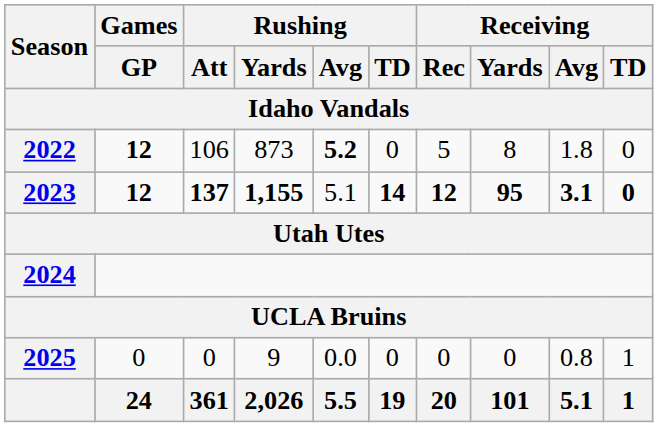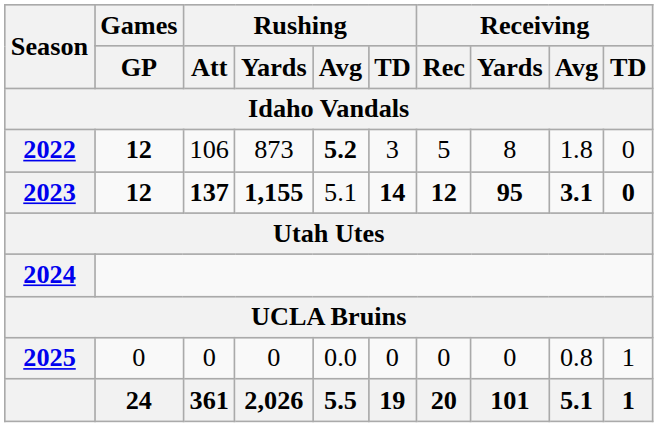2022 | Rushing / TD: 0 -> 3
2025 | Rushing / Yards: 9 -> 0
